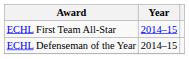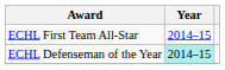ECHL Defenseman of the Year | Year: no background -> paleturquoise background
